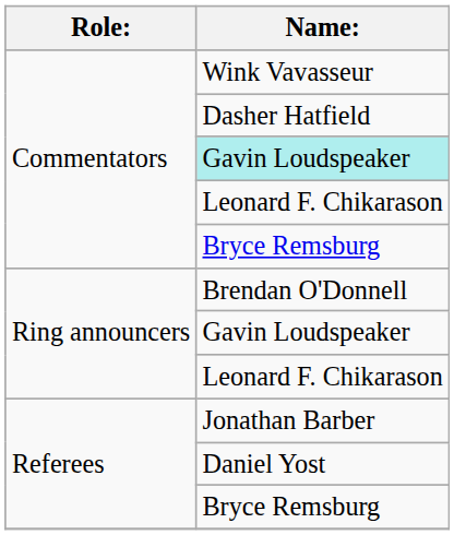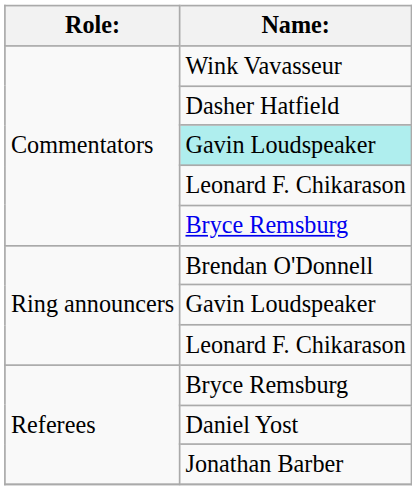row 10 | Name:: Jonathan Barber -> Bryce Remsburg
row 12 | Name:: Bryce Remsburg -> Jonathan Barber
